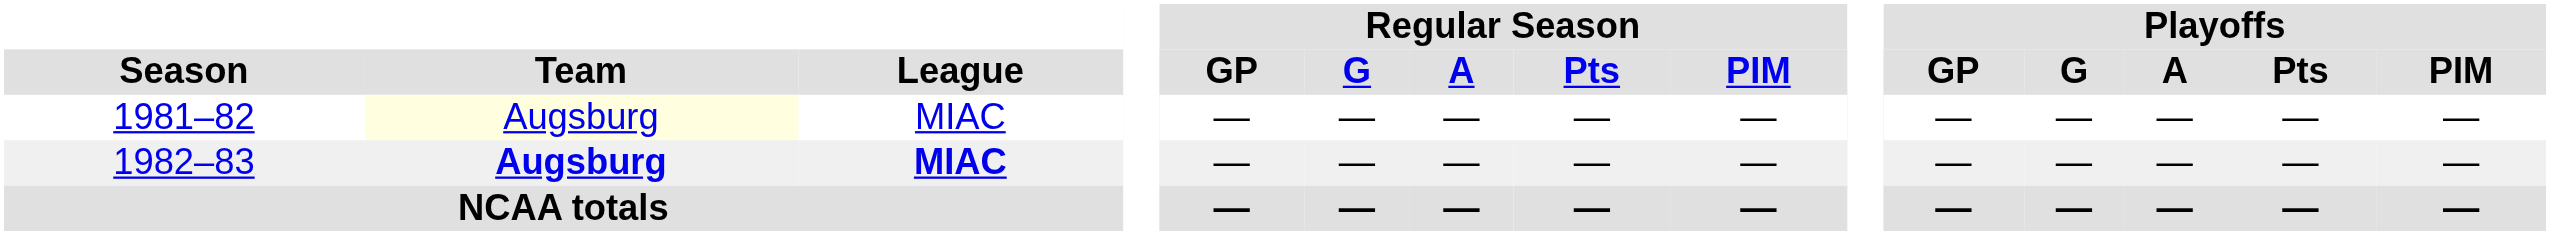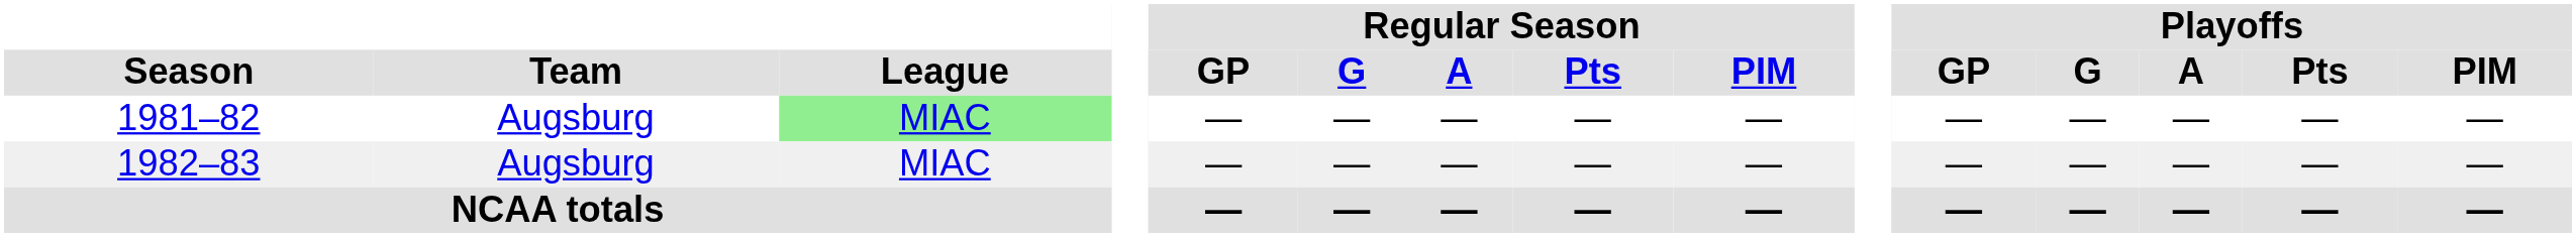1981–82 | Team: lightyellow background -> no background
1981–82 | League: no background -> lightgreen background
1982–83 | Team: bold -> normal
1982–83 | League: bold -> normal
